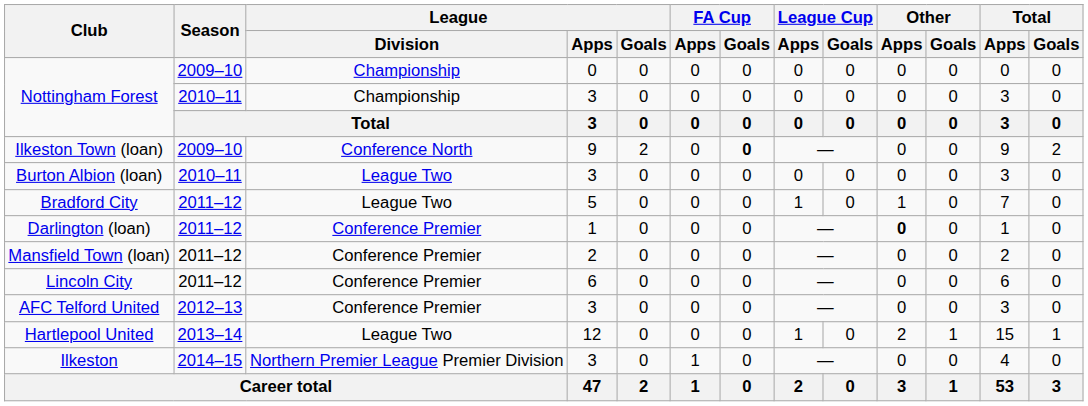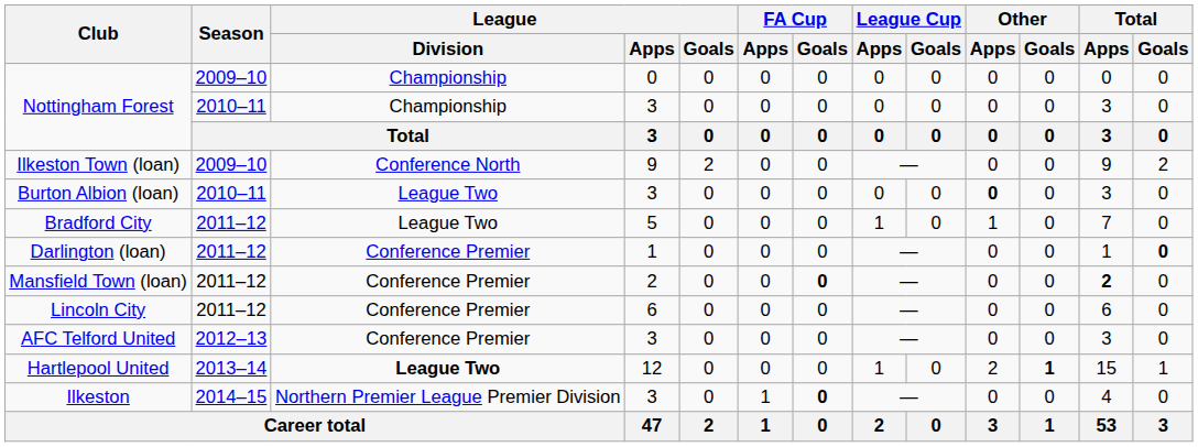Ilkeston Town (loan) | FA Cup / Goals: bold -> normal
Burton Albion (loan) | Other / Apps: normal -> bold
Darlington (loan) | Other / Apps: bold -> normal
Darlington (loan) | Total / Goals: normal -> bold
Mansfield Town (loan) | FA Cup / Goals: normal -> bold
Mansfield Town (loan) | Total / Apps: normal -> bold
Hartlepool United | League / Division: normal -> bold
Hartlepool United | Other / Goals: normal -> bold
Ilkeston | FA Cup / Goals: normal -> bold
